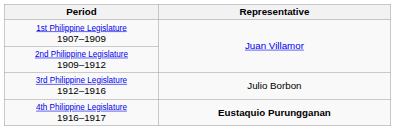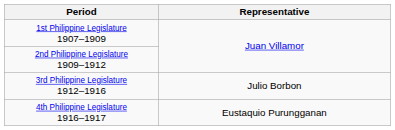4th Philippine Legislature 1916–1917 | Representative: bold -> normal
